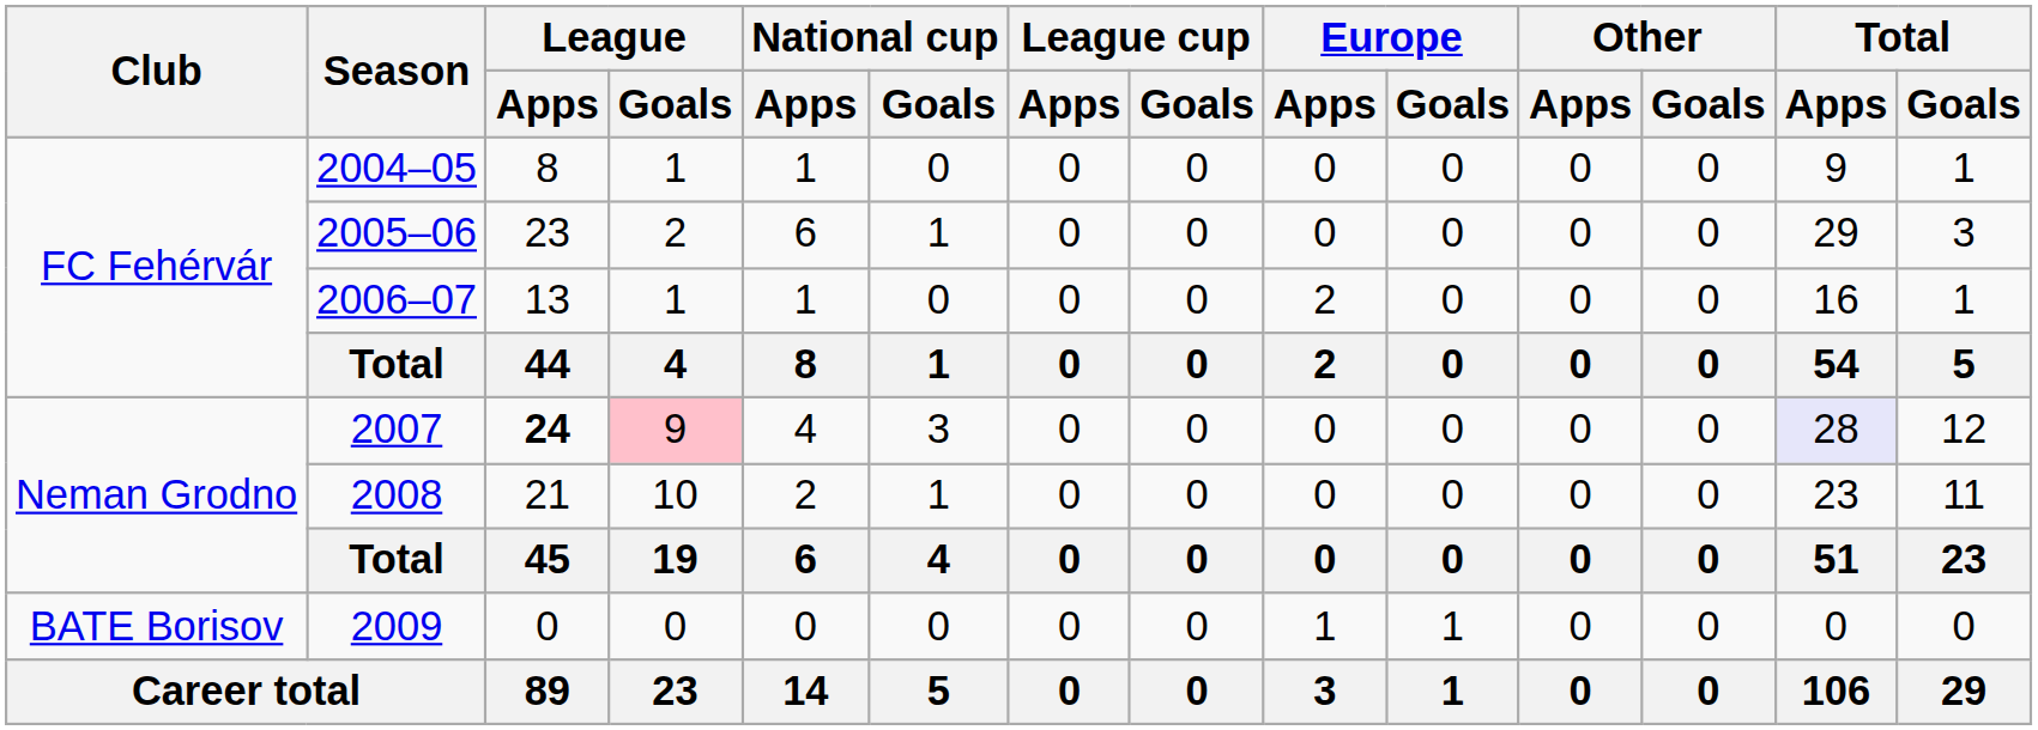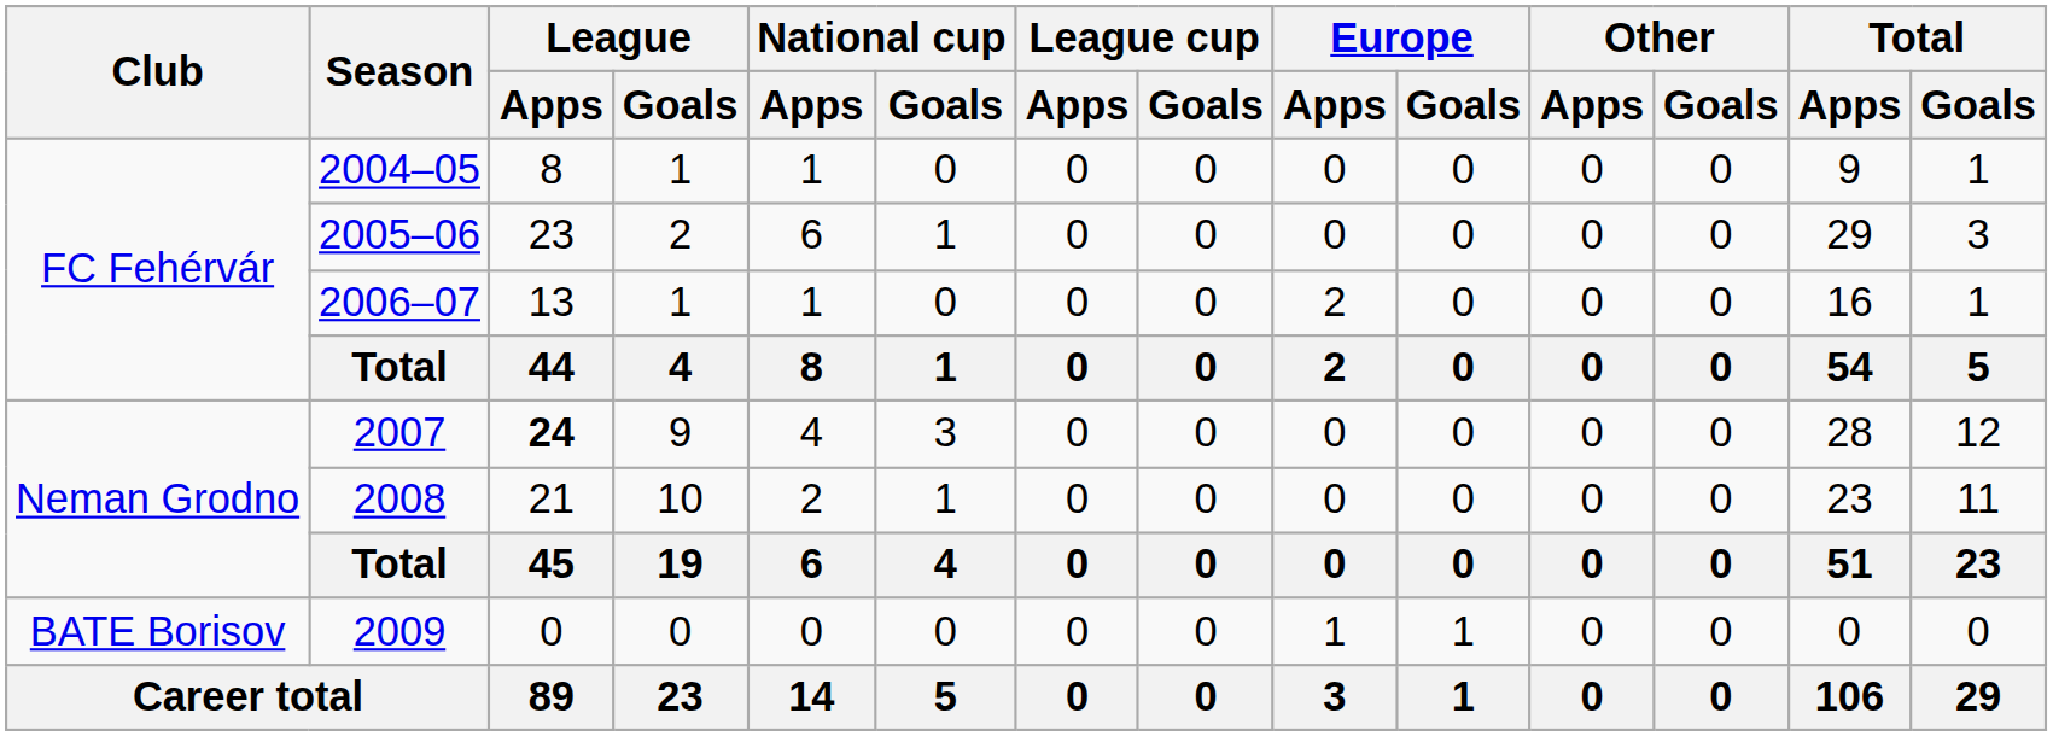2007 | League / Goals: pink background -> no background
2007 | Total / Apps: lavender background -> no background
